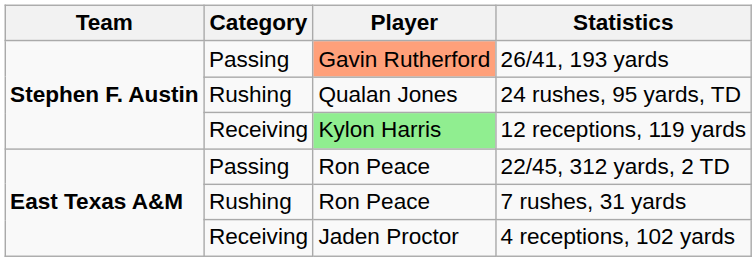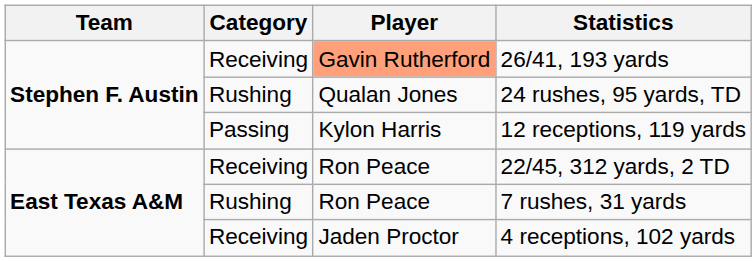26/41, 193 yards | Category: Passing -> Receiving
12 receptions, 119 yards | Category: Receiving -> Passing
12 receptions, 119 yards | Player: lightgreen background -> no background
22/45, 312 yards, 2 TD | Category: Passing -> Receiving
